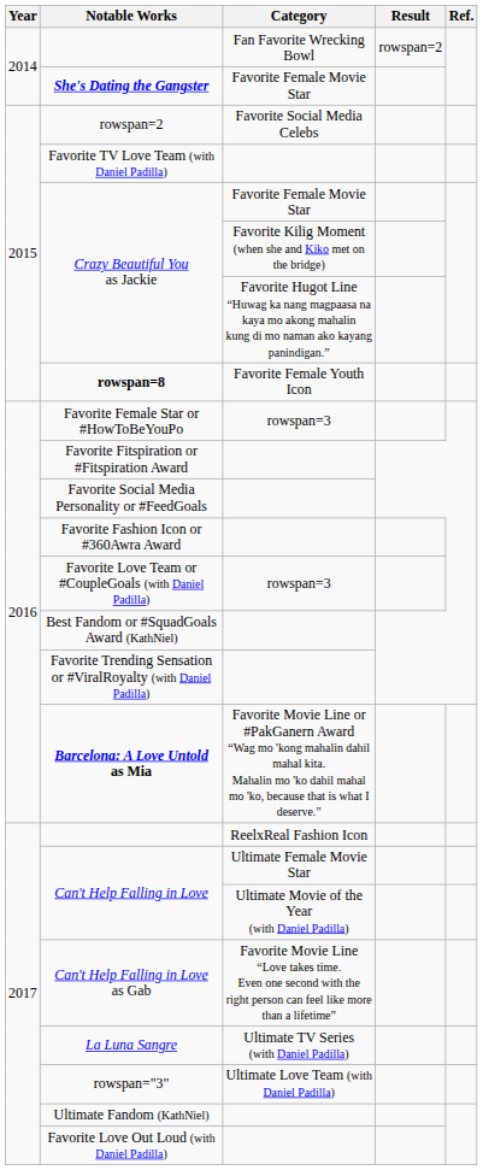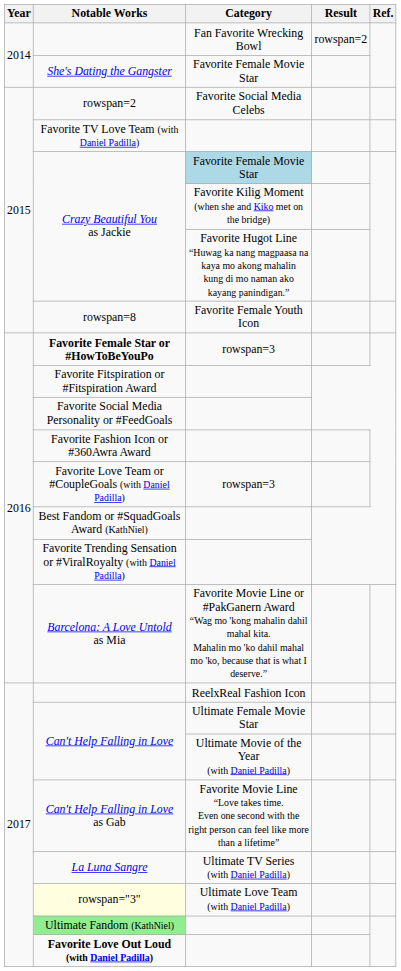She's Dating the Gangster | Notable Works: bold -> normal
Crazy Beautiful You as Jackie / Favorite Female Movie Star | Category: no background -> lightblue background
rowspan=8 | Notable Works: bold -> normal
Favorite Female Star or #HowToBeYouPo | Notable Works: normal -> bold
Barcelona: A Love Untold as Mia | Notable Works: bold -> normal
rowspan="3" | Notable Works: no background -> lightyellow background
Ultimate Fandom (KathNiel) | Notable Works: no background -> lightgreen background
Favorite Love Out Loud (with Daniel Padilla) | Notable Works: normal -> bold
